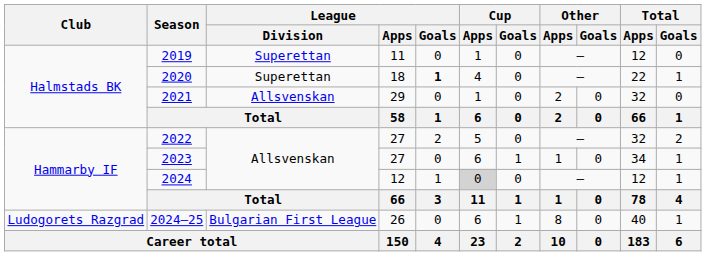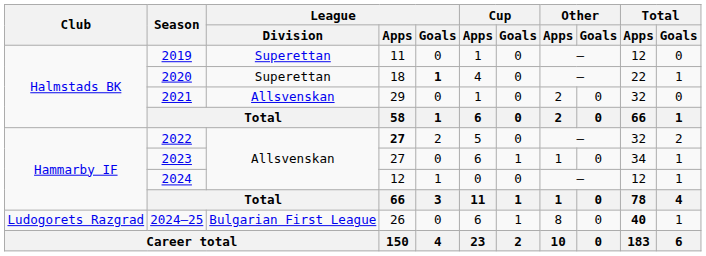2022 | League / Apps: normal -> bold
2024 | Cup / Apps: lightgrey background -> no background
2024–25 | Total / Apps: normal -> bold
